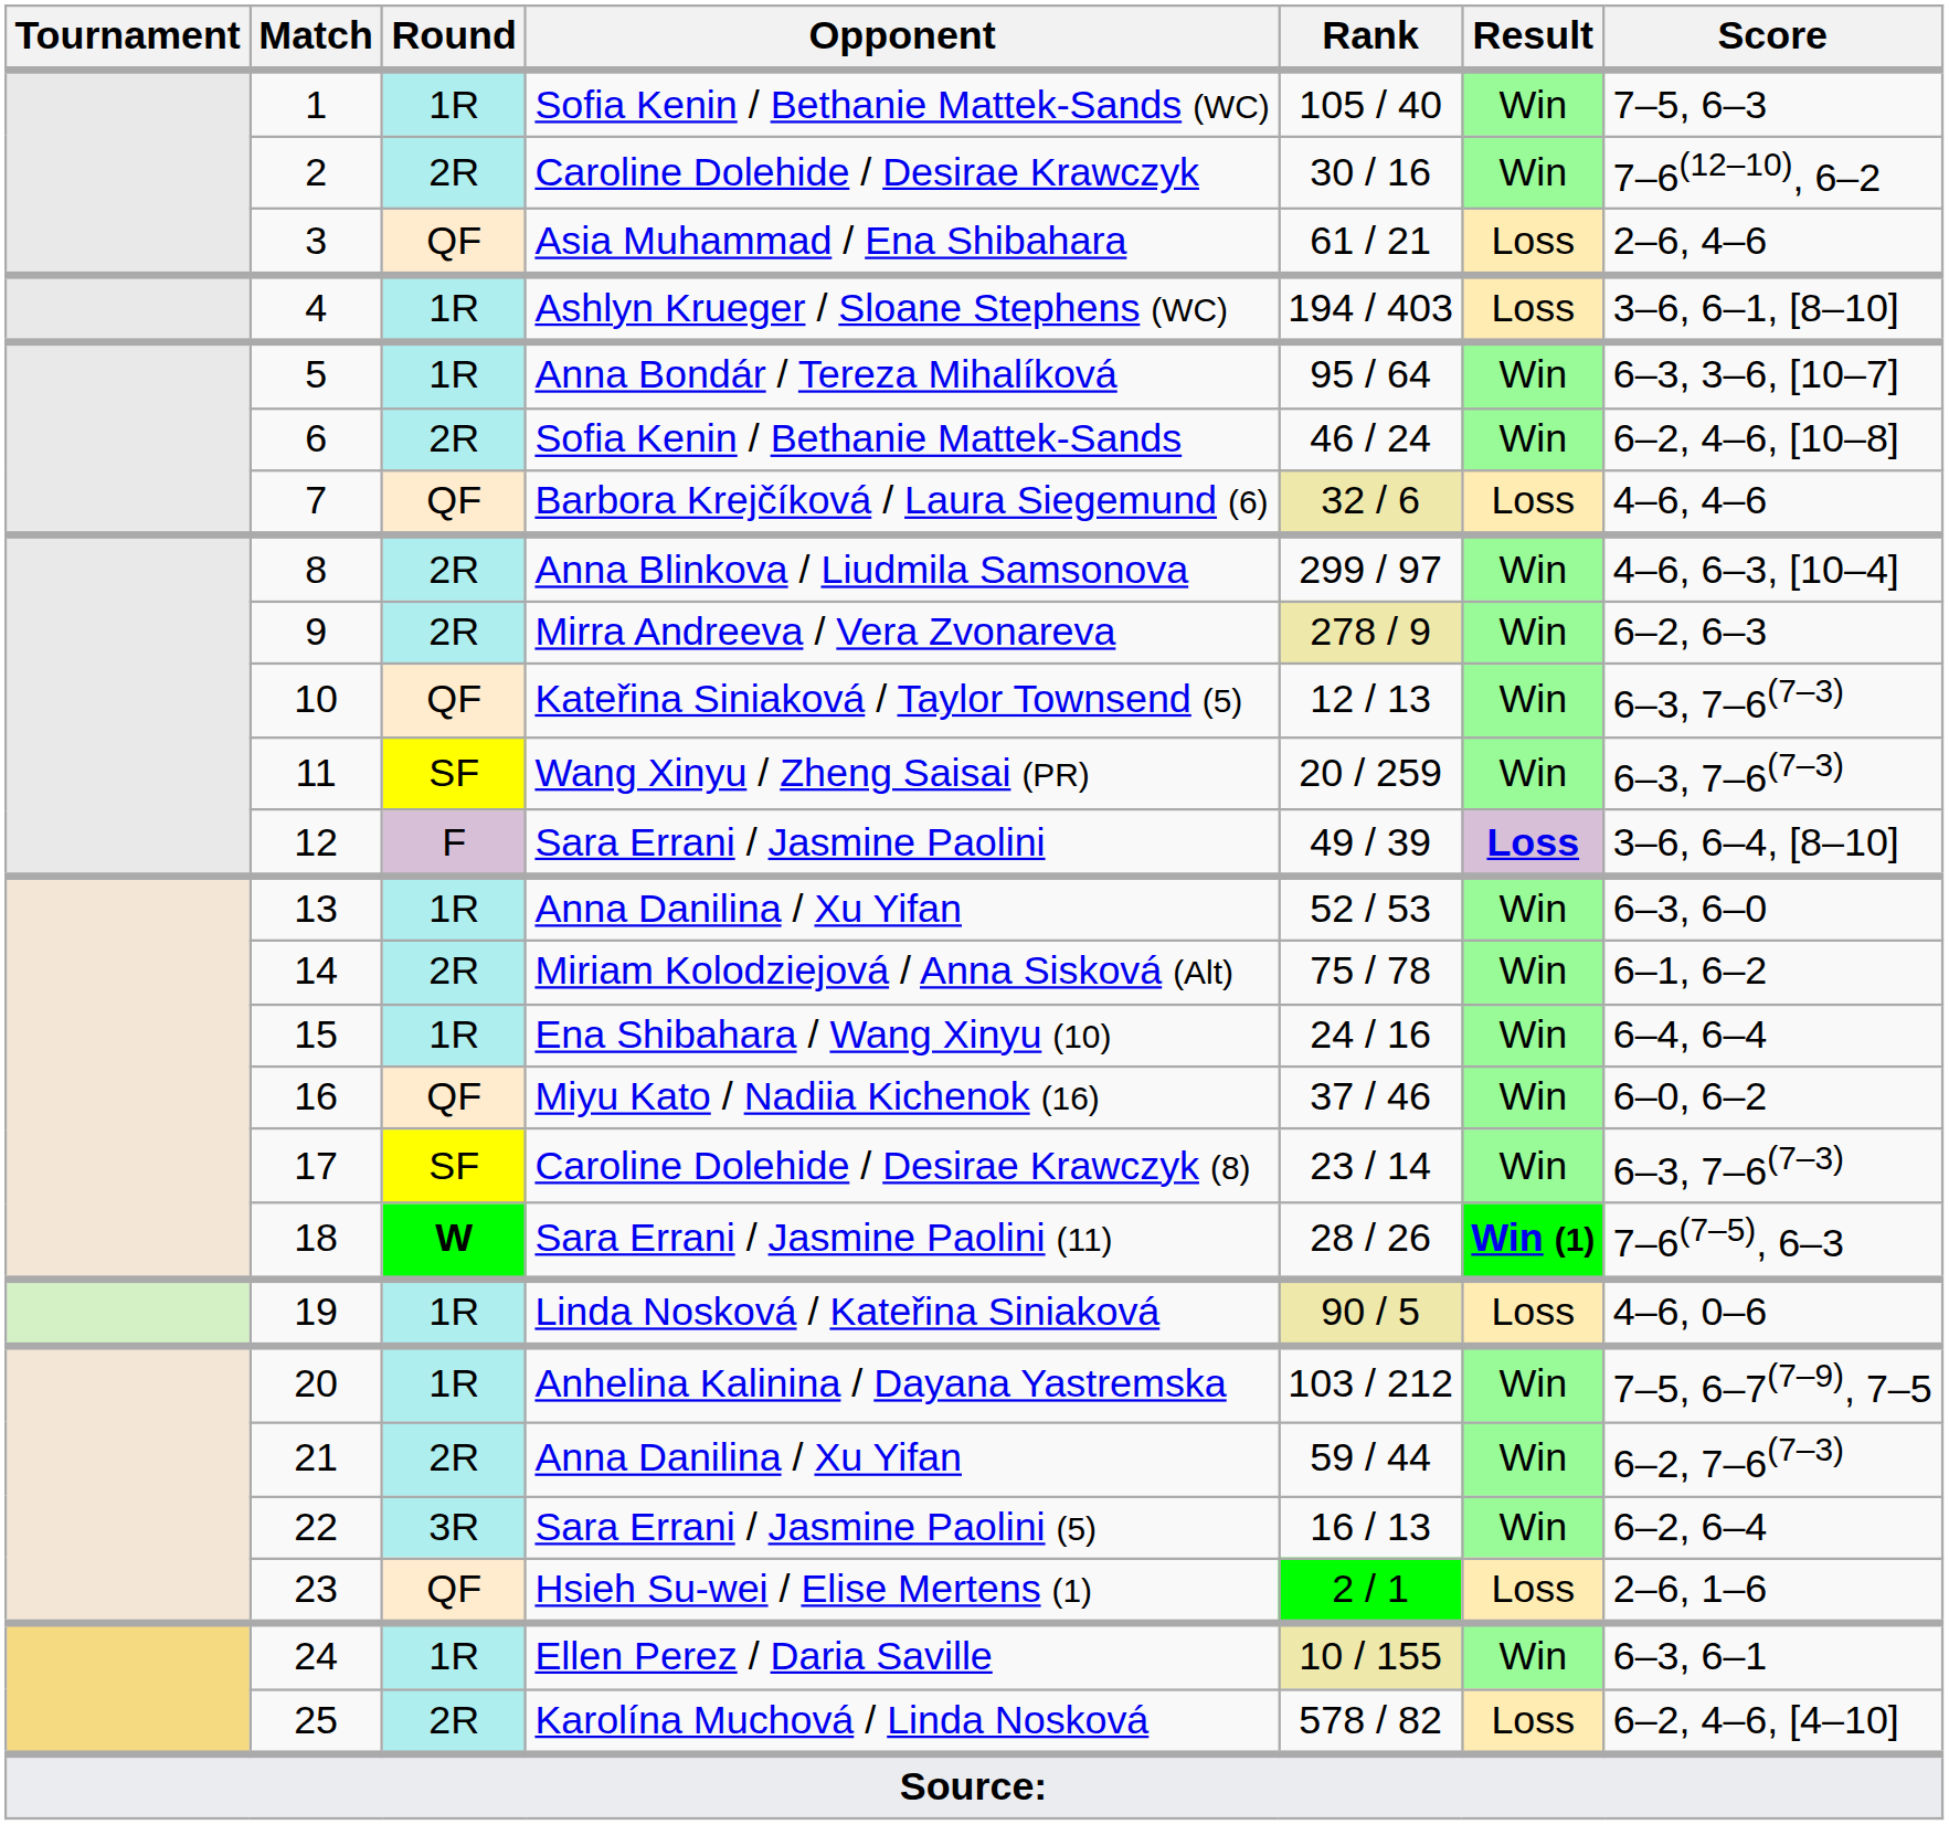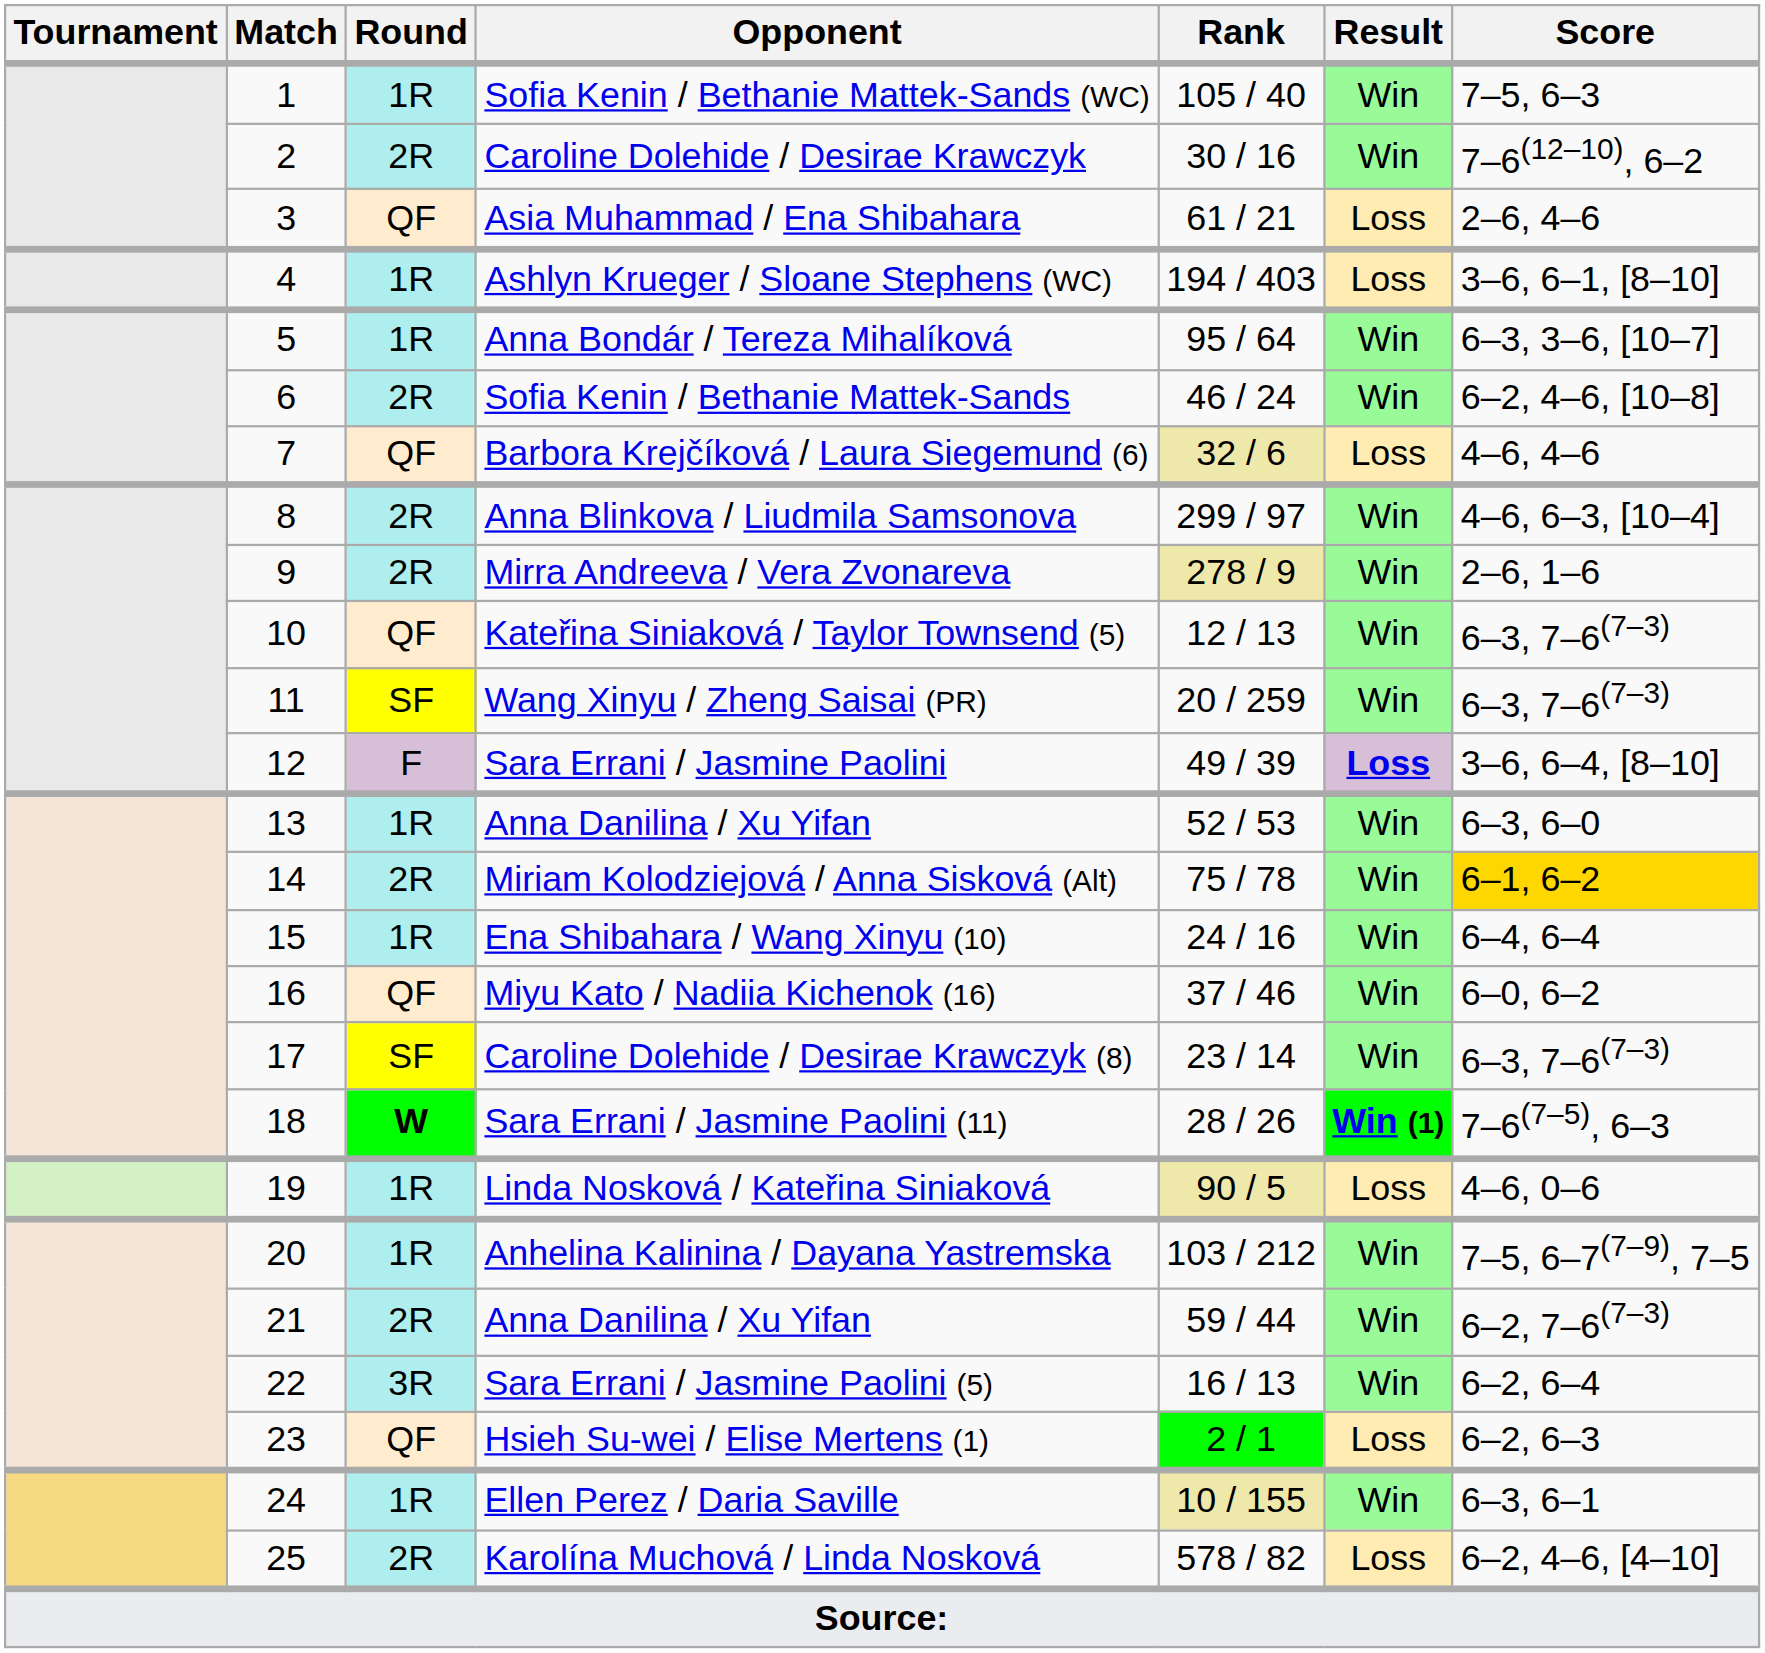Mirra Andreeva / Vera Zvonareva | Score: 6–2, 6–3 -> 2–6, 1–6
Miriam Kolodziejová / Anna Sisková (Alt) | Score: no background -> gold background
Hsieh Su-wei / Elise Mertens (1) | Score: 2–6, 1–6 -> 6–2, 6–3
